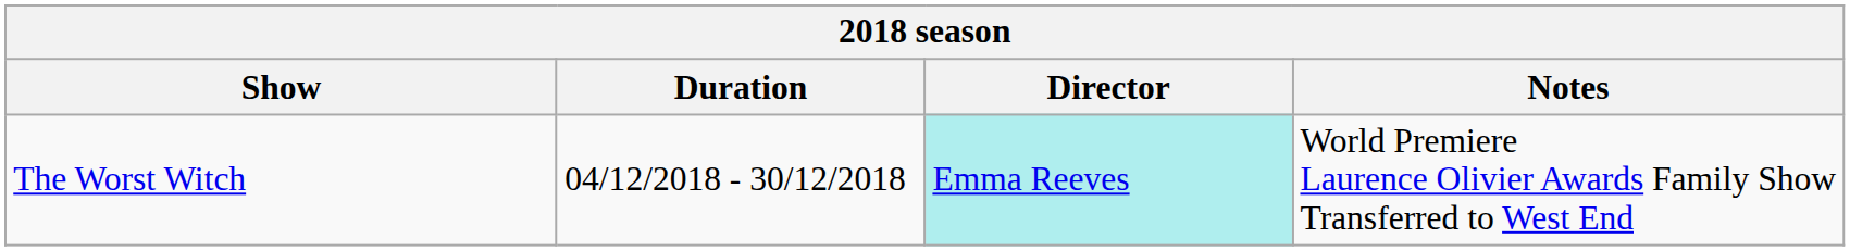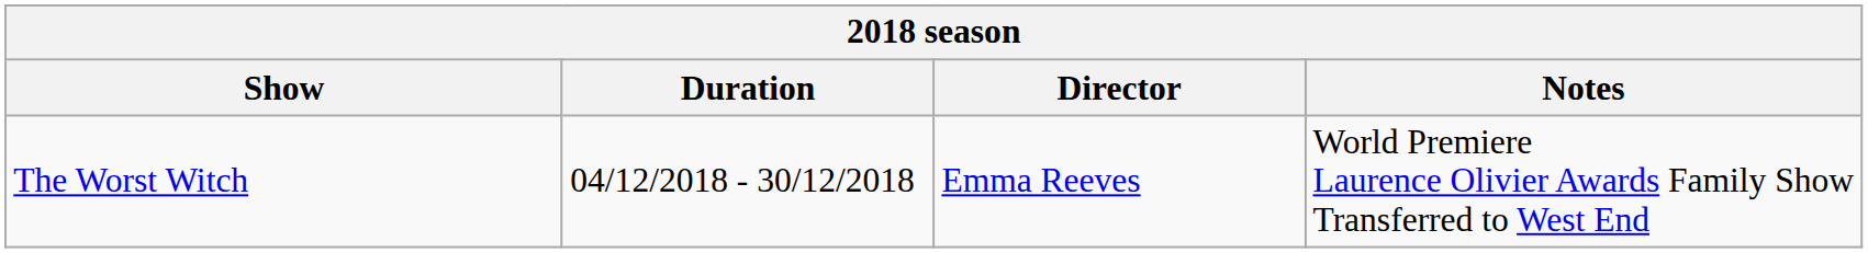The Worst Witch | Director: paleturquoise background -> no background
